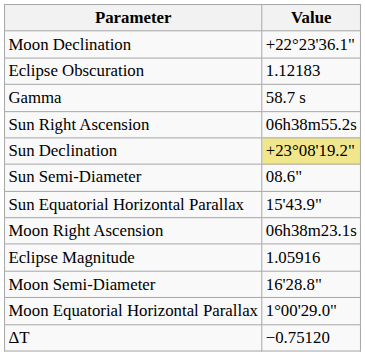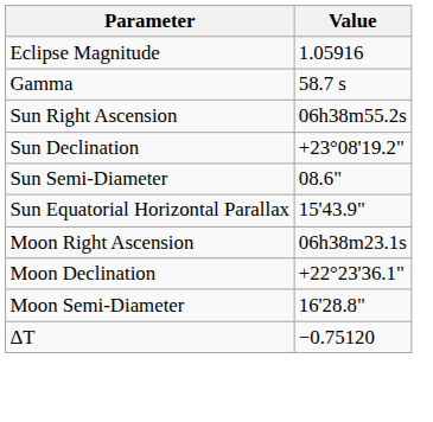rows swapped: Eclipse Magnitude <-> Moon Declination
- row: Eclipse Obscuration | 1.12183
Sun Declination | Value: khaki background -> no background
- row: Moon Equatorial Horizontal Parallax | 1°00'29.0"
